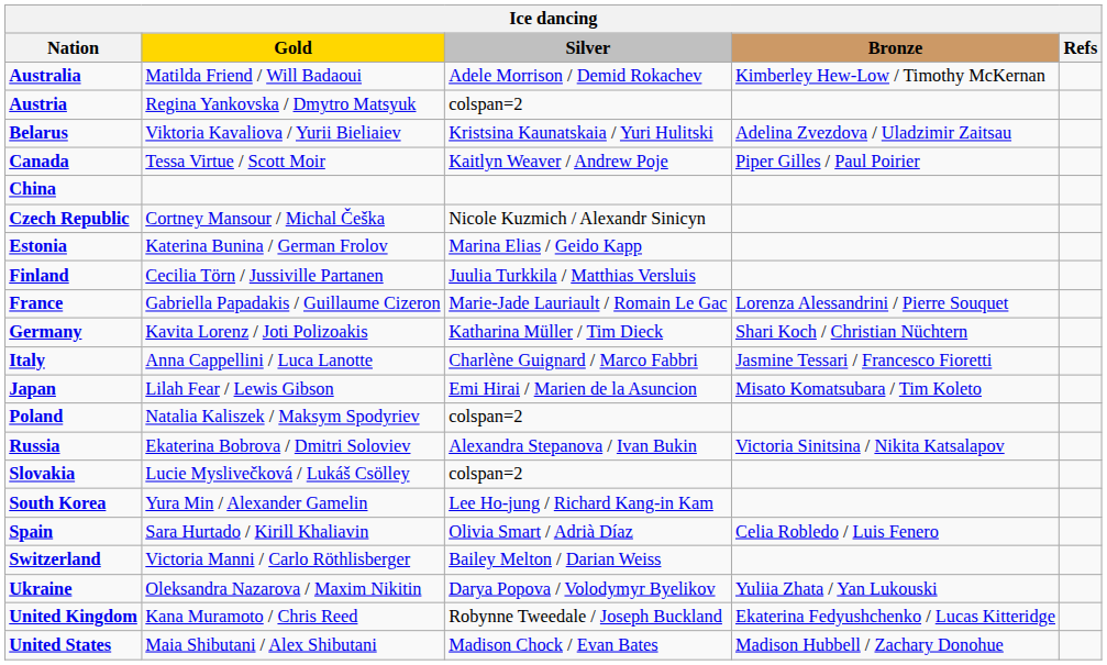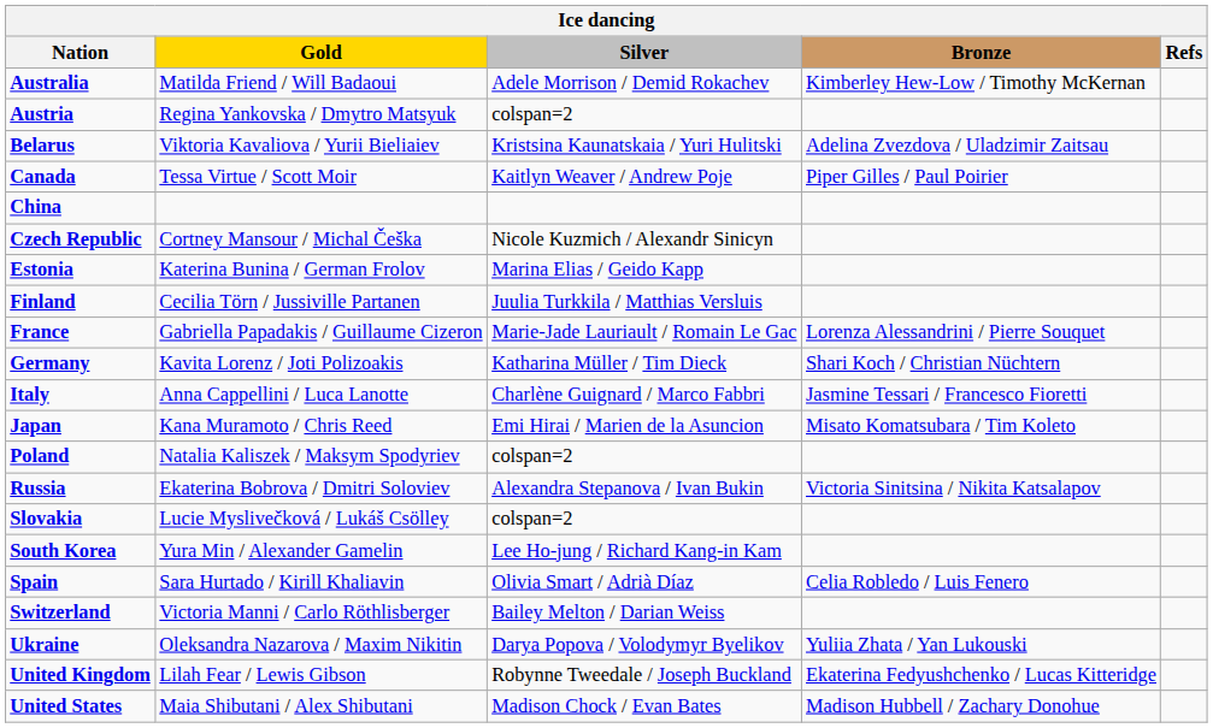Japan | Gold: Lilah Fear / Lewis Gibson -> Kana Muramoto / Chris Reed
United Kingdom | Gold: Kana Muramoto / Chris Reed -> Lilah Fear / Lewis Gibson
